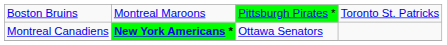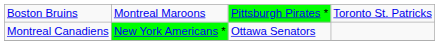Montreal Canadiens | column 2: bold -> normal
